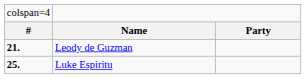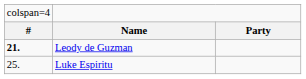Luke Espiritu | column 1: bold -> normal
